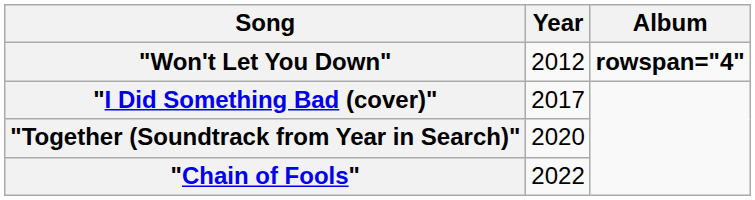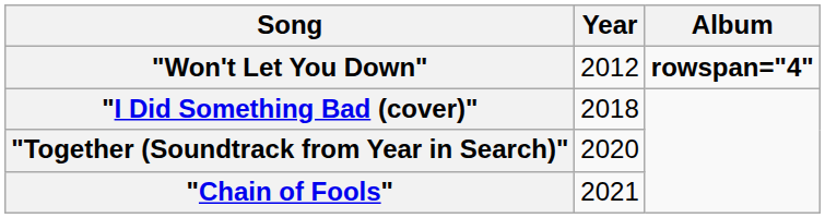"I Did Something Bad (cover)" | Year: 2017 -> 2018
"Chain of Fools" | Year: 2022 -> 2021
